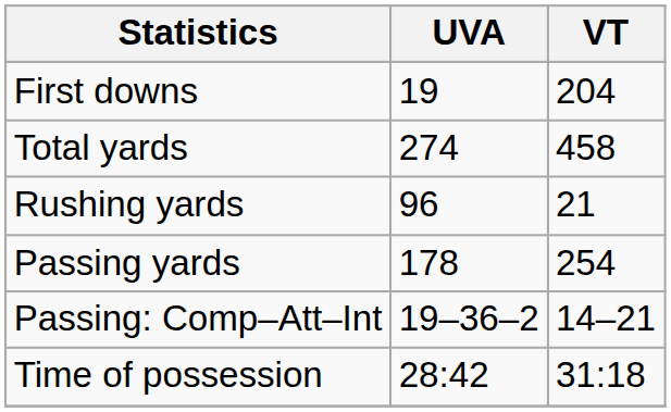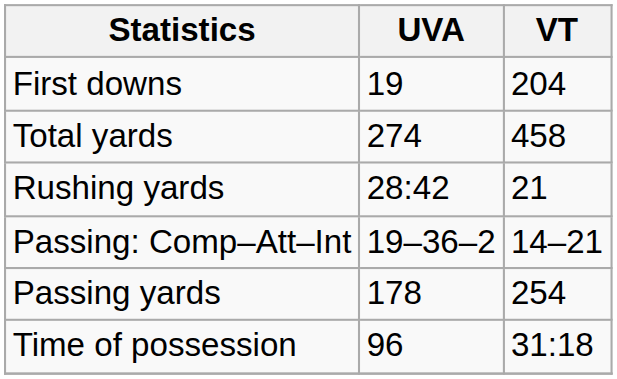Rushing yards | UVA: 96 -> 28:42
rows swapped: Passing yards <-> Passing: Comp–Att–Int
Time of possession | UVA: 28:42 -> 96
